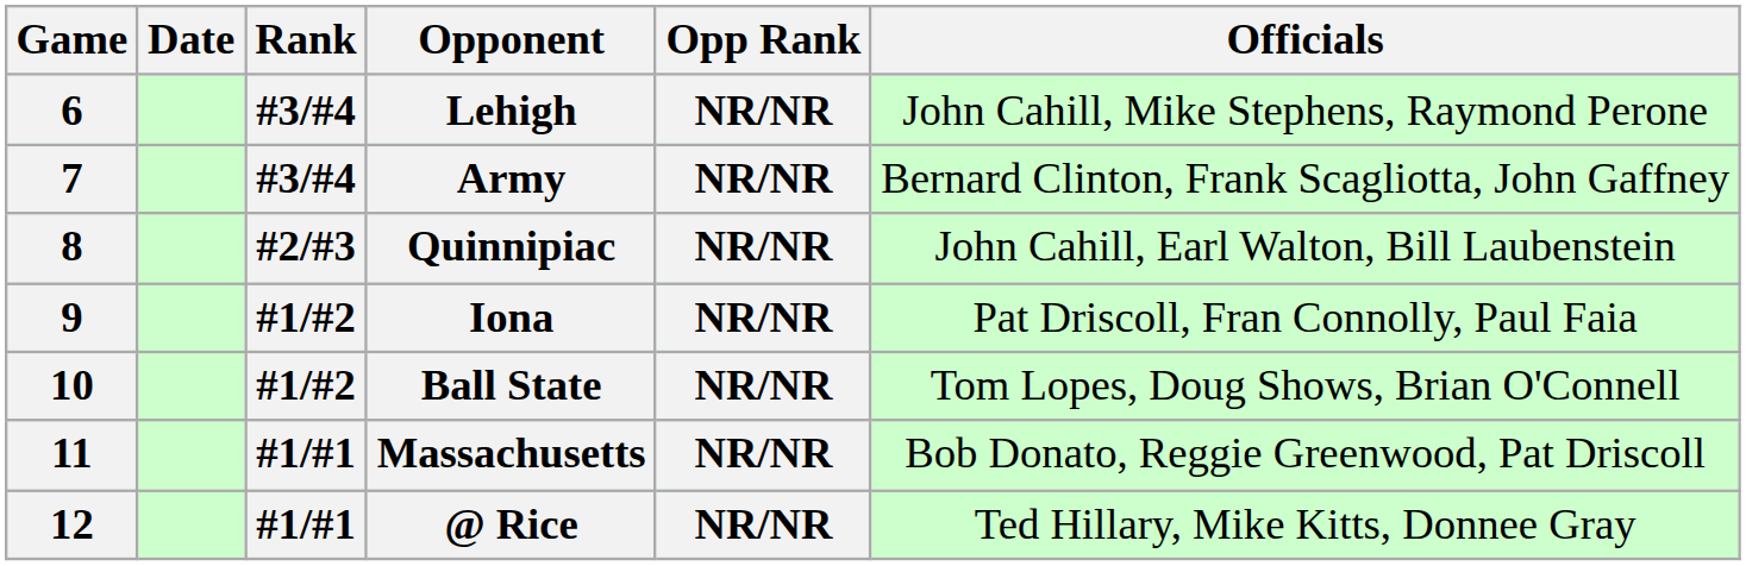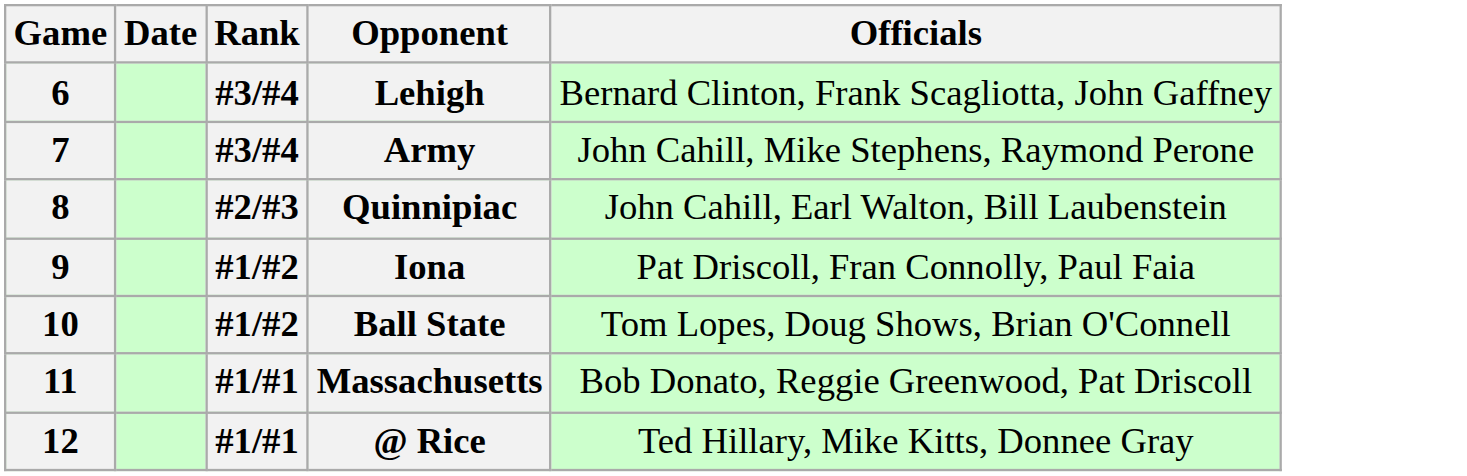- column: Opp Rank | NR/NR | NR/NR | NR/NR | NR/NR | NR/NR | NR/NR | NR/NR
Lehigh | Officials: John Cahill, Mike Stephens, Raymond Perone -> Bernard Clinton, Frank Scagliotta, John Gaffney
Army | Officials: Bernard Clinton, Frank Scagliotta, John Gaffney -> John Cahill, Mike Stephens, Raymond Perone
